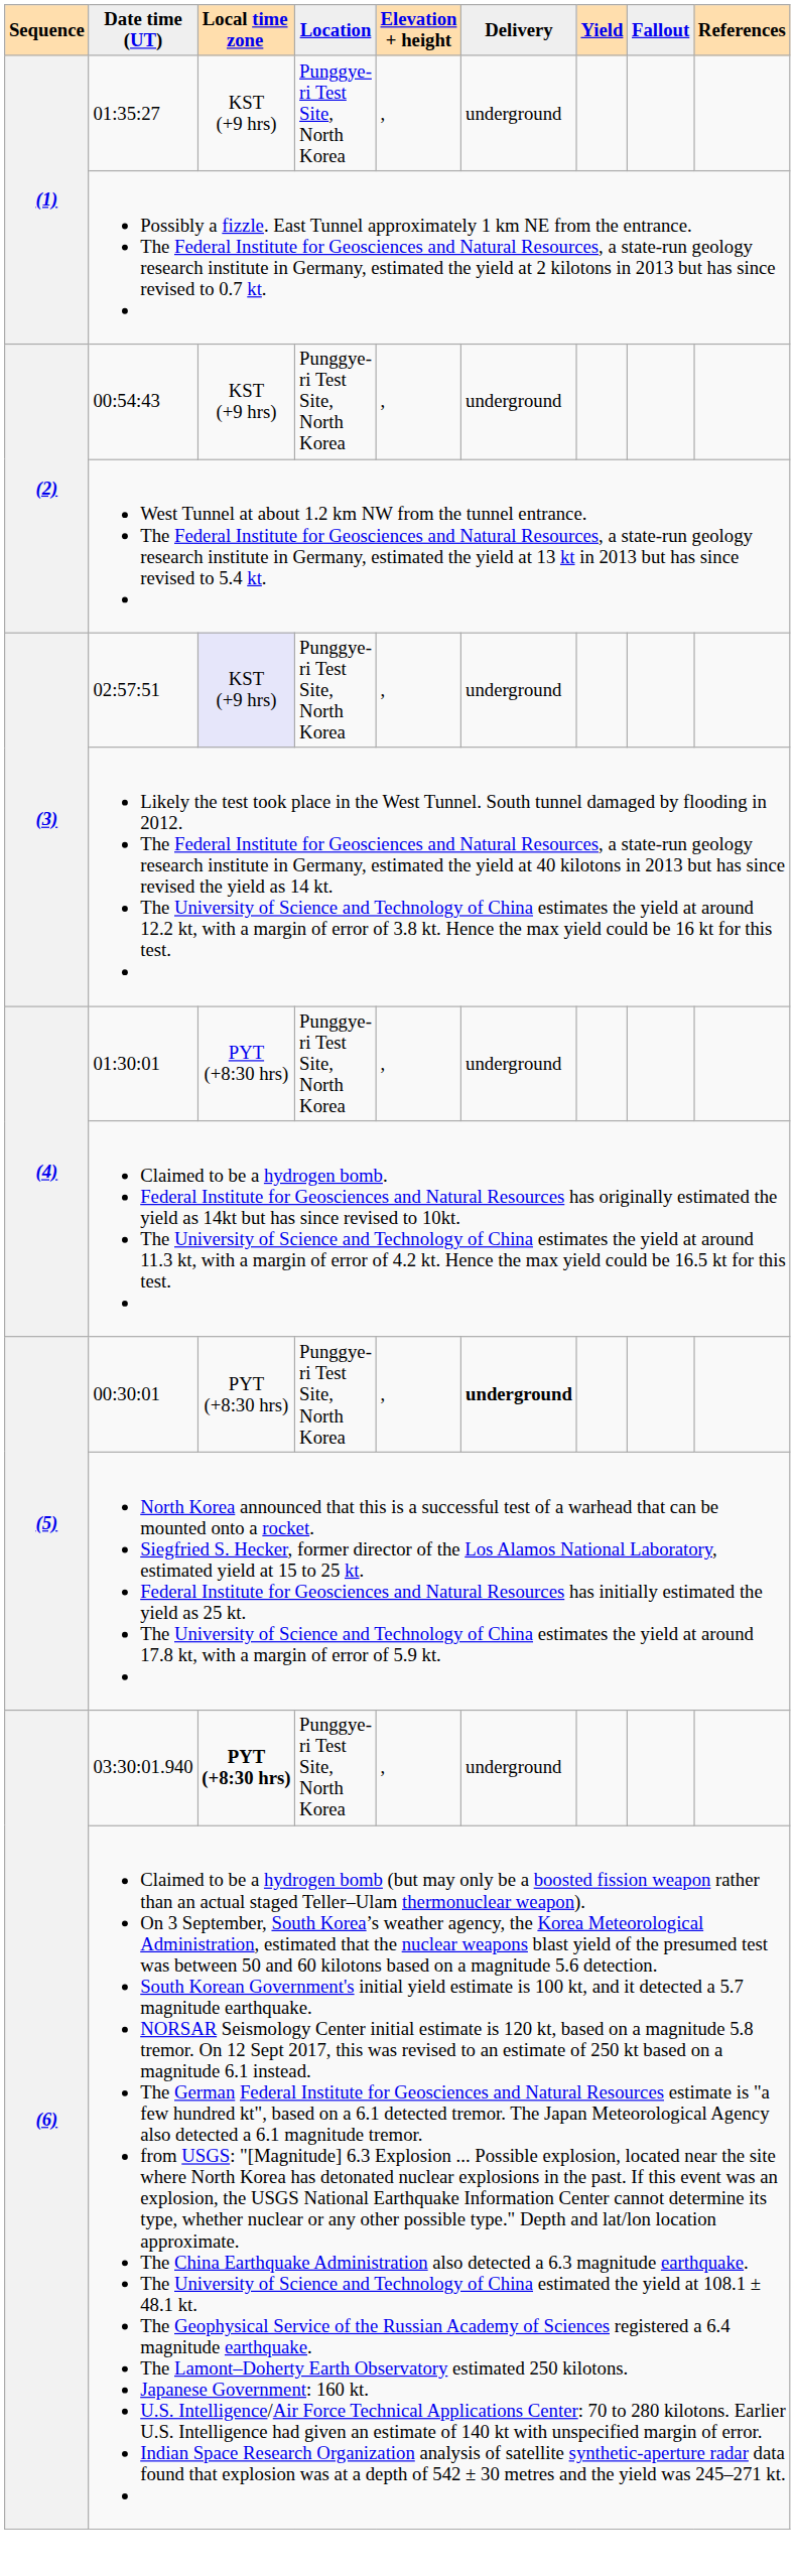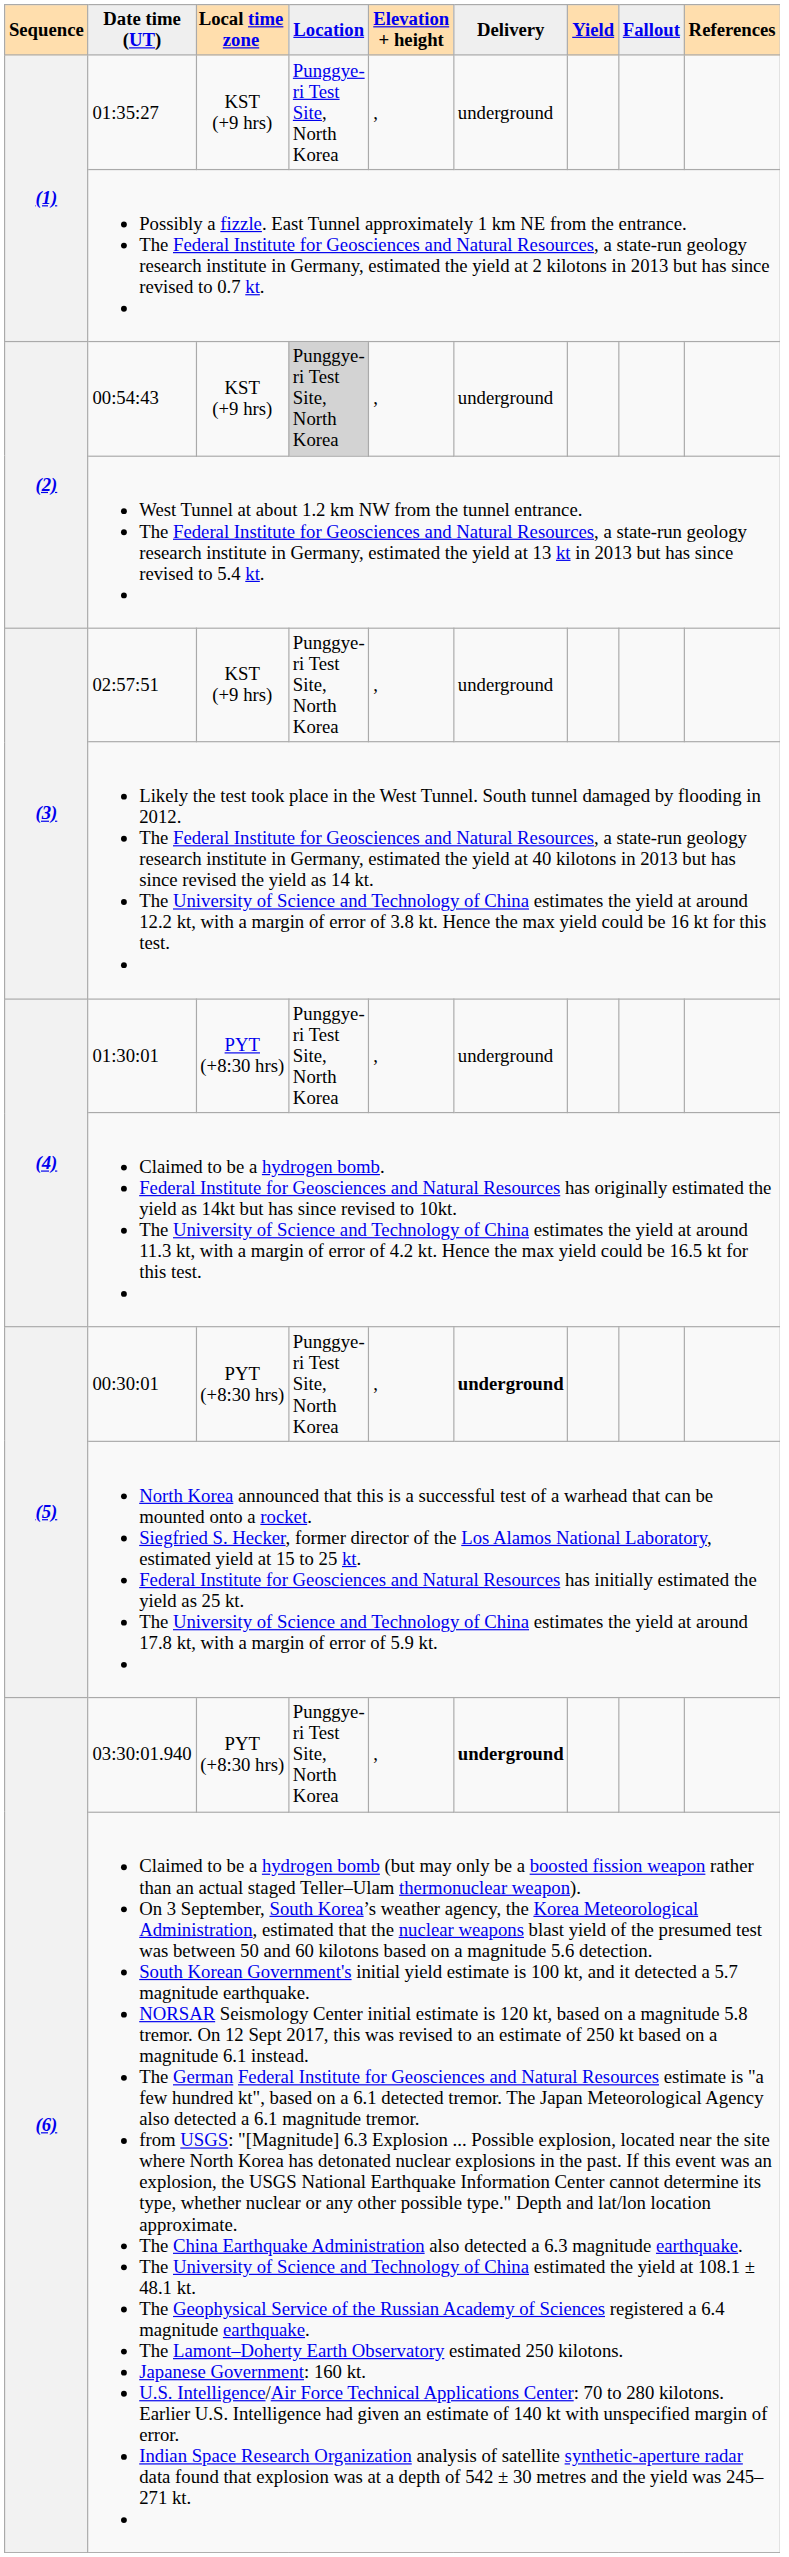00:54:43 | Location: no background -> lightgrey background
02:57:51 | Local time zone: lavender background -> no background
03:30:01.940 | Local time zone: bold -> normal
03:30:01.940 | Delivery: normal -> bold
